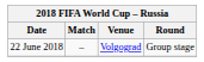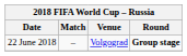22 June 2018 | Round: normal -> bold
